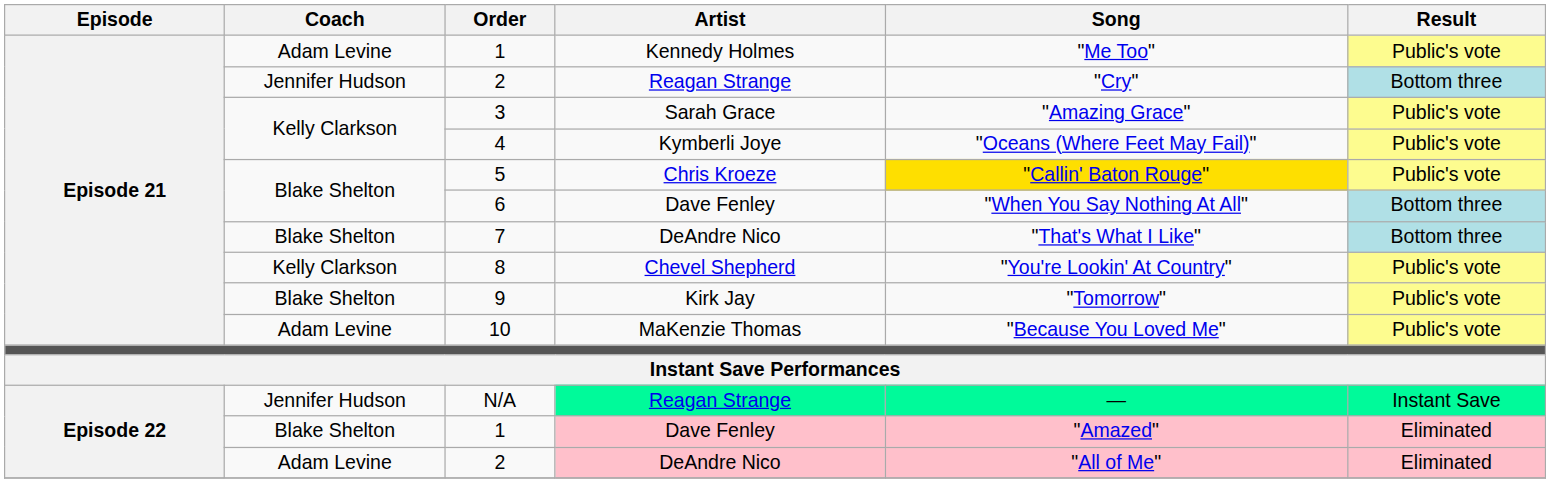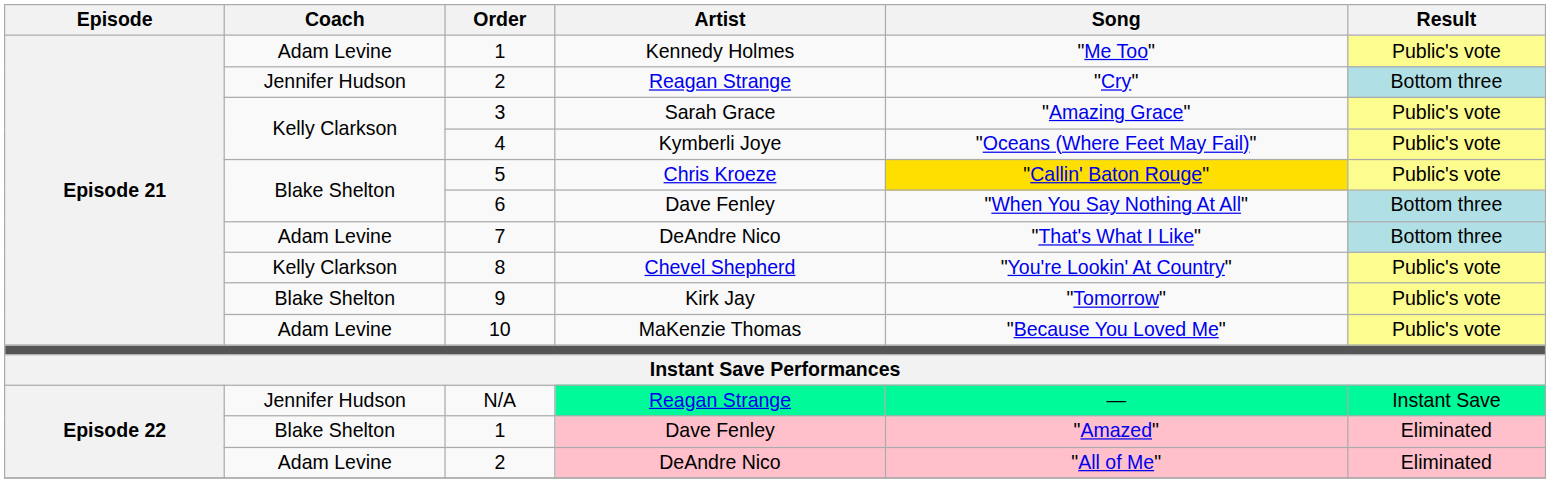7 | Coach: Blake Shelton -> Adam Levine
